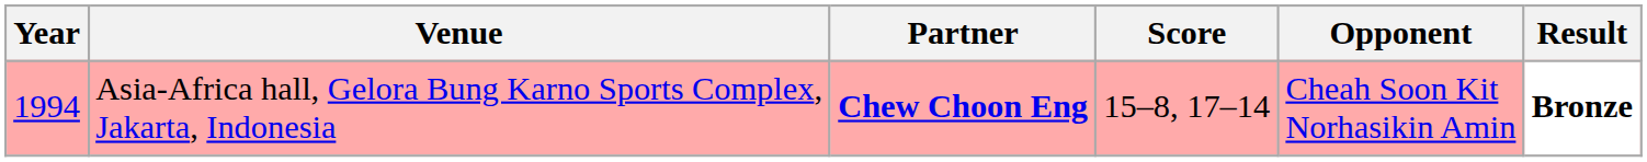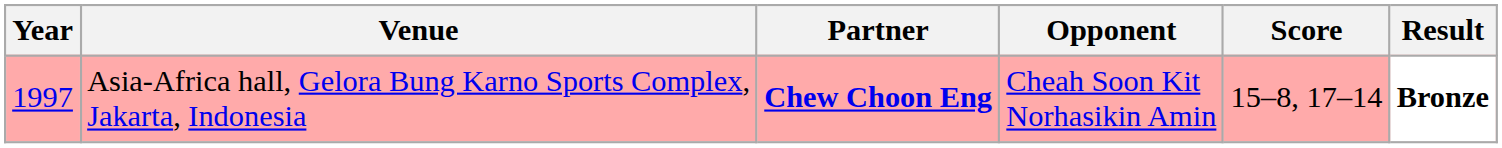columns swapped: Opponent <-> Score
row 2 | Year: 1994 -> 1997
